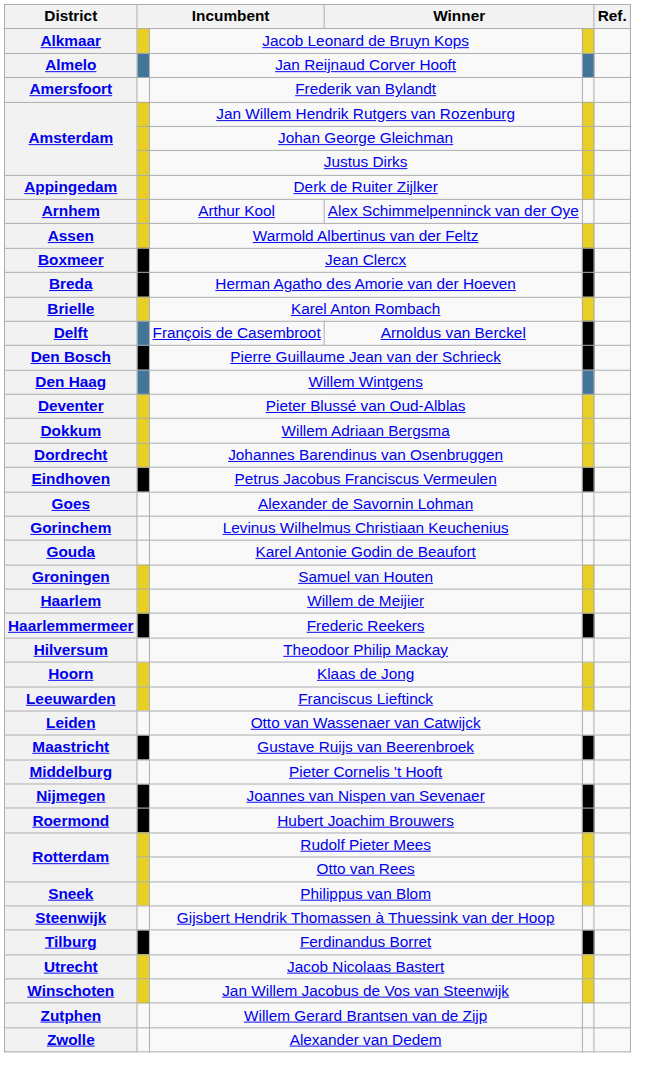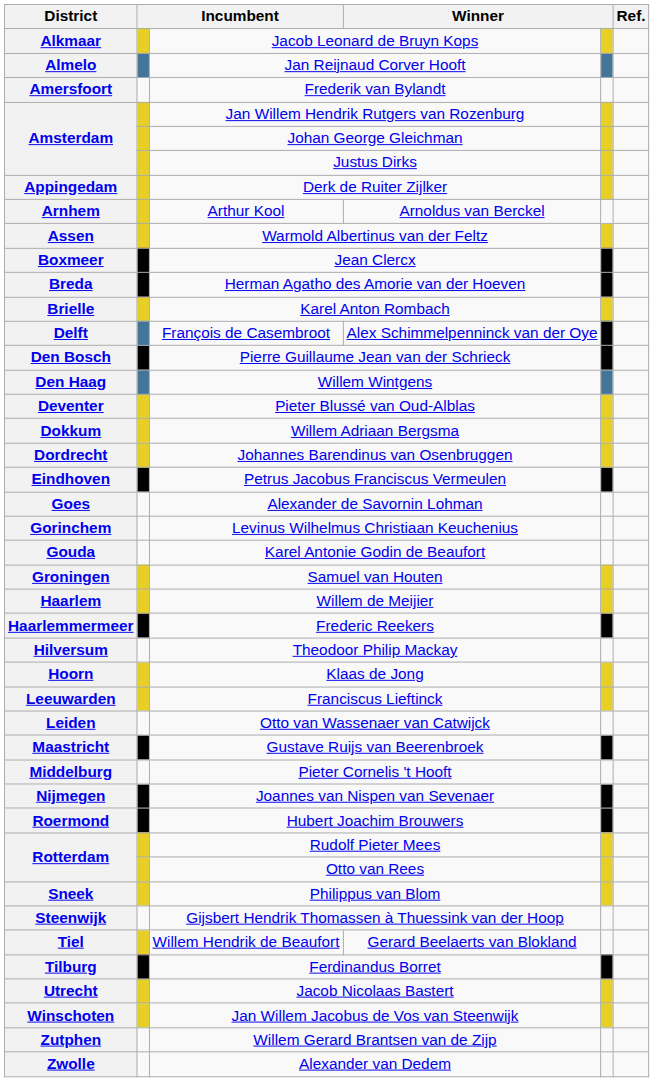Arnhem | column 4: Alex Schimmelpenninck van der Oye -> Arnoldus van Berckel
Delft | column 4: Arnoldus van Berckel -> Alex Schimmelpenninck van der Oye
+ row: Tiel | Willem Hendrik de Beaufort | Gerard Beelaerts van Blokland
